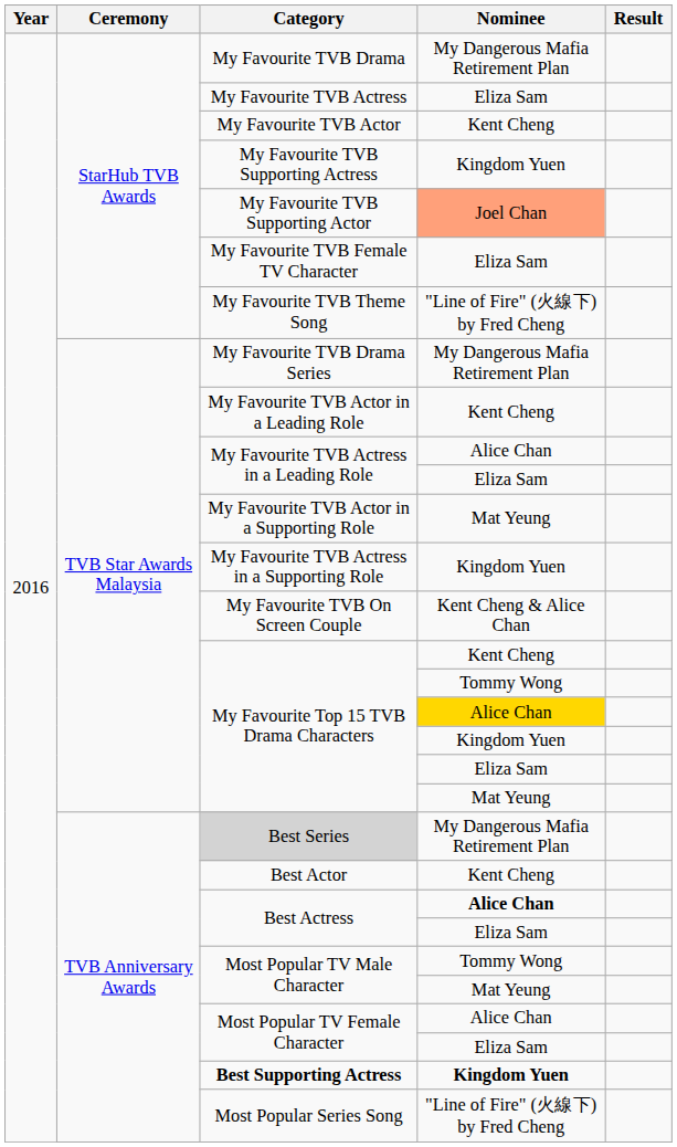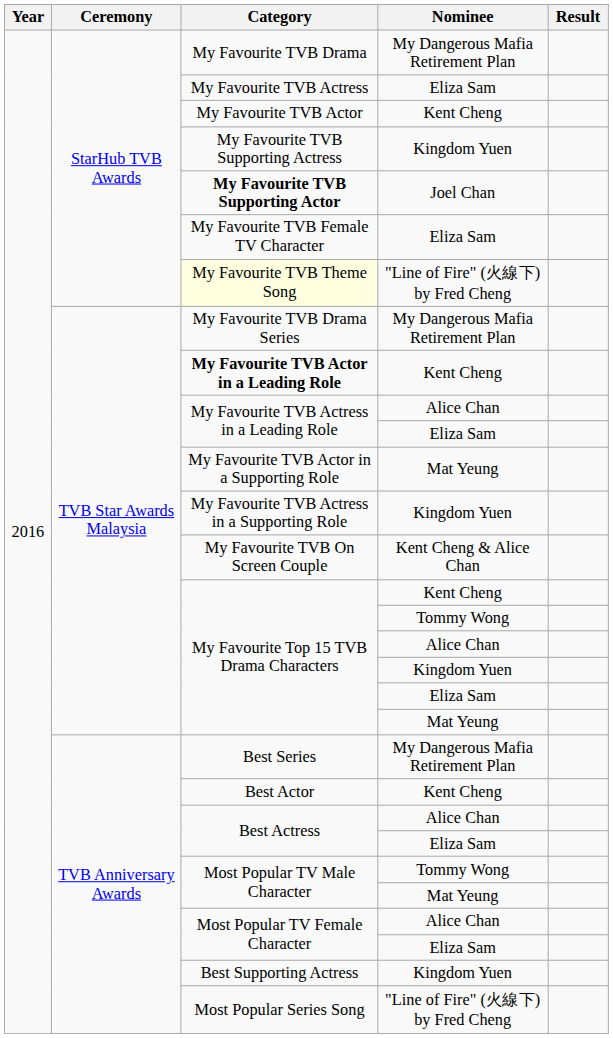My Favourite TVB Supporting Actor | Category: normal -> bold
My Favourite TVB Supporting Actor | Nominee: lightsalmon background -> no background
My Favourite TVB Theme Song | Category: no background -> lightyellow background
My Favourite TVB Actor in a Leading Role | Category: normal -> bold
My Favourite Top 15 TVB Drama Characters / Alice Chan | Nominee: gold background -> no background
Best Series | Category: lightgrey background -> no background
Best Actress / Alice Chan | Nominee: bold -> normal
Best Supporting Actress | Category: bold -> normal
Best Supporting Actress | Nominee: bold -> normal
